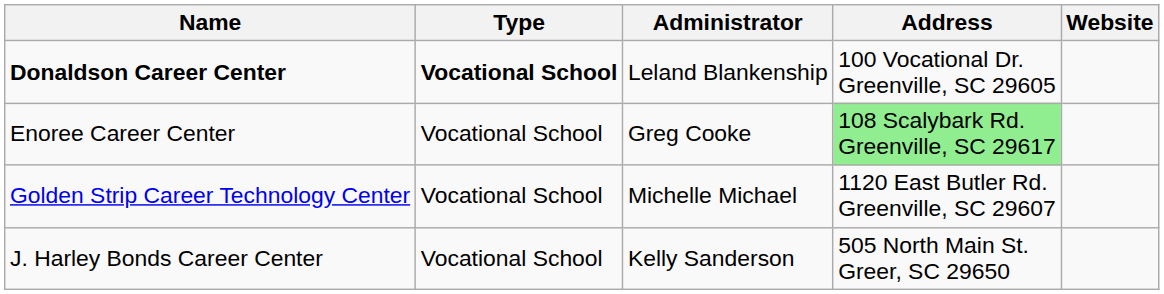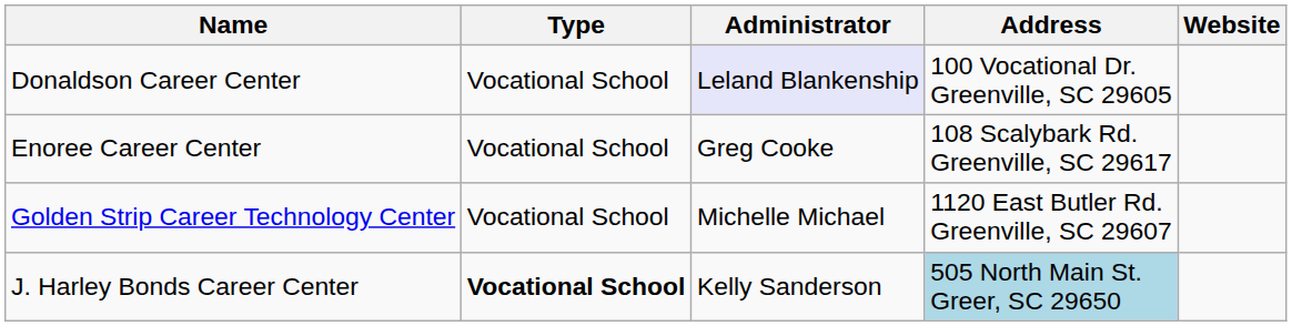row 2 | Name: bold -> normal
row 2 | Type: bold -> normal
row 2 | Administrator: no background -> lavender background
row 3 | Address: lightgreen background -> no background
row 5 | Type: normal -> bold
row 5 | Address: no background -> lightblue background
